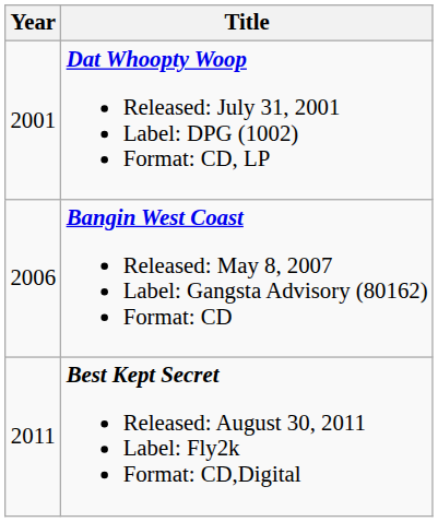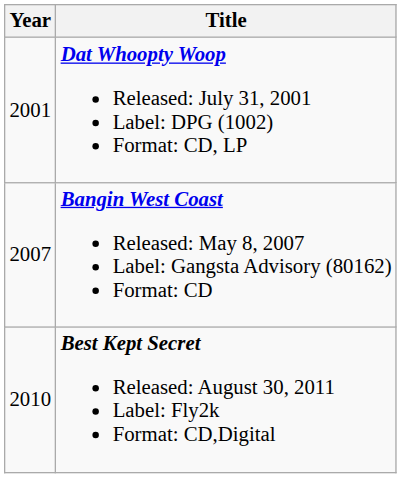row 3 | Year: 2006 -> 2007
row 4 | Year: 2011 -> 2010
